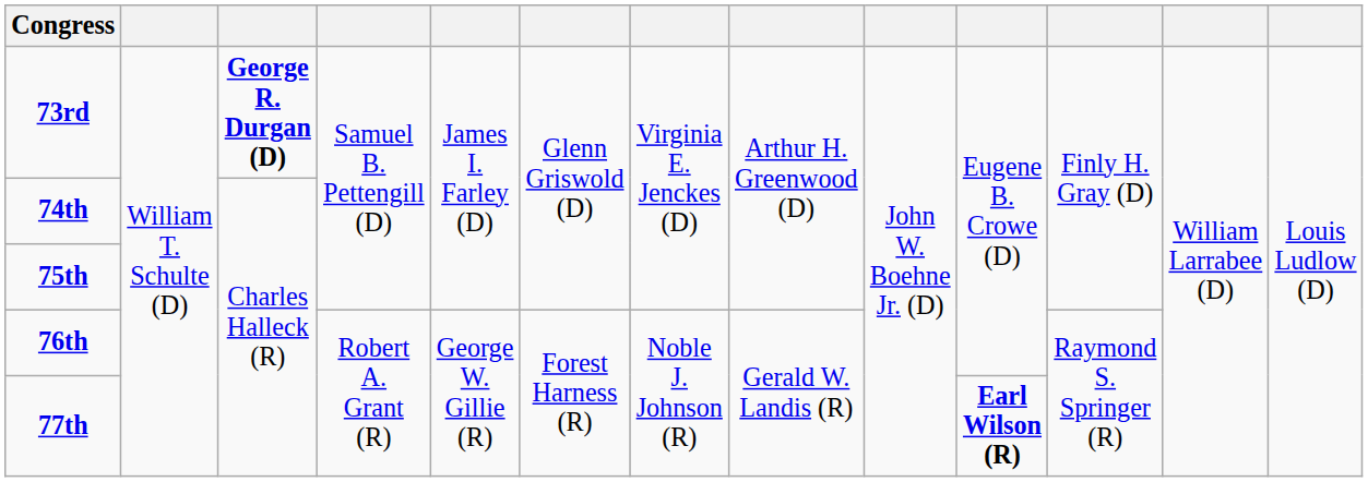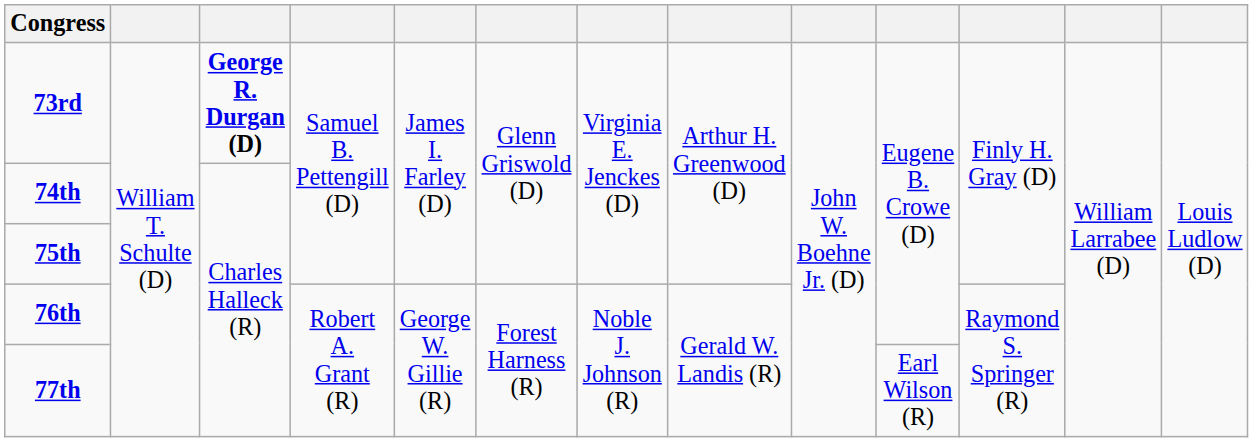77th | column 10: bold -> normal
